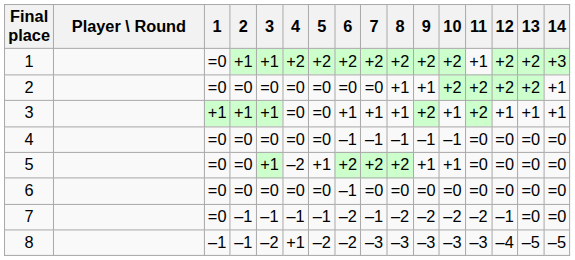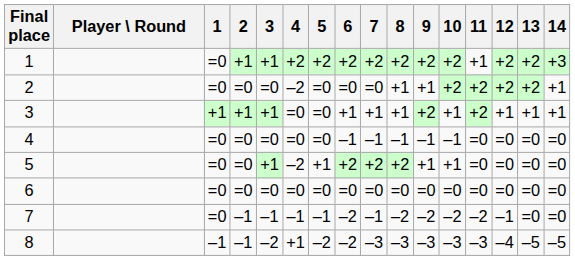row 3 | 4: =0 -> –2
row 7 | 6: –1 -> =0
